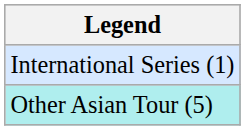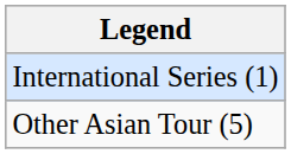row 3 | column 1: paleturquoise background -> no background
